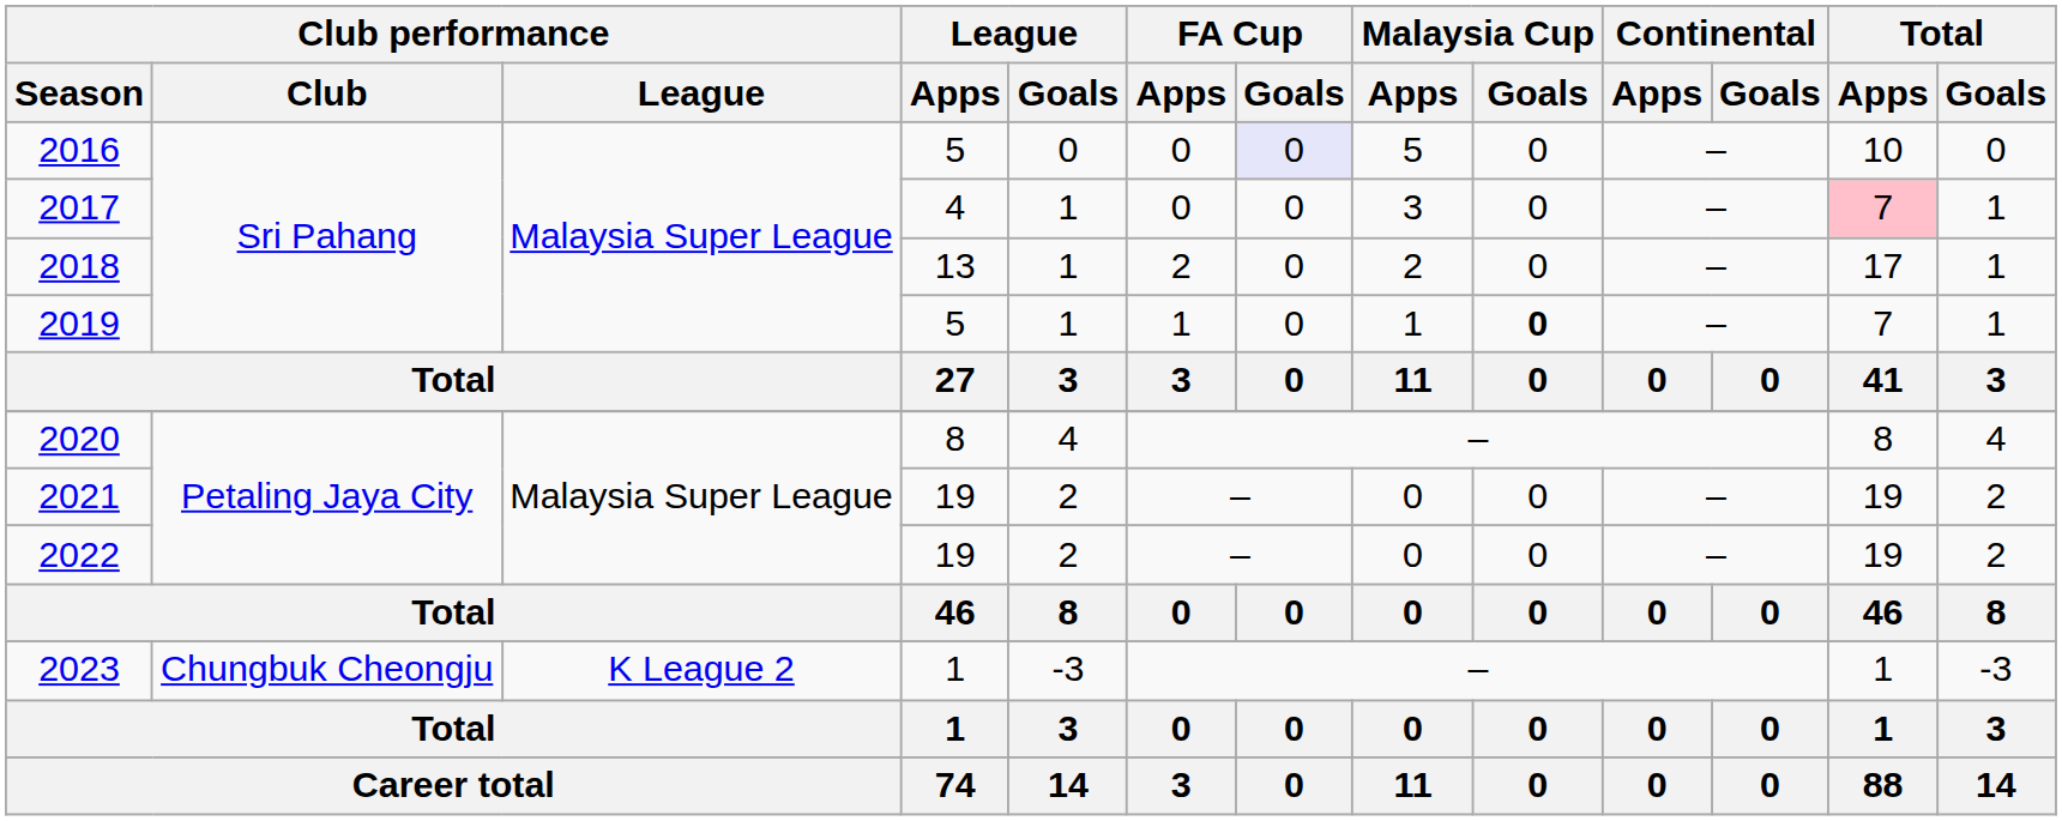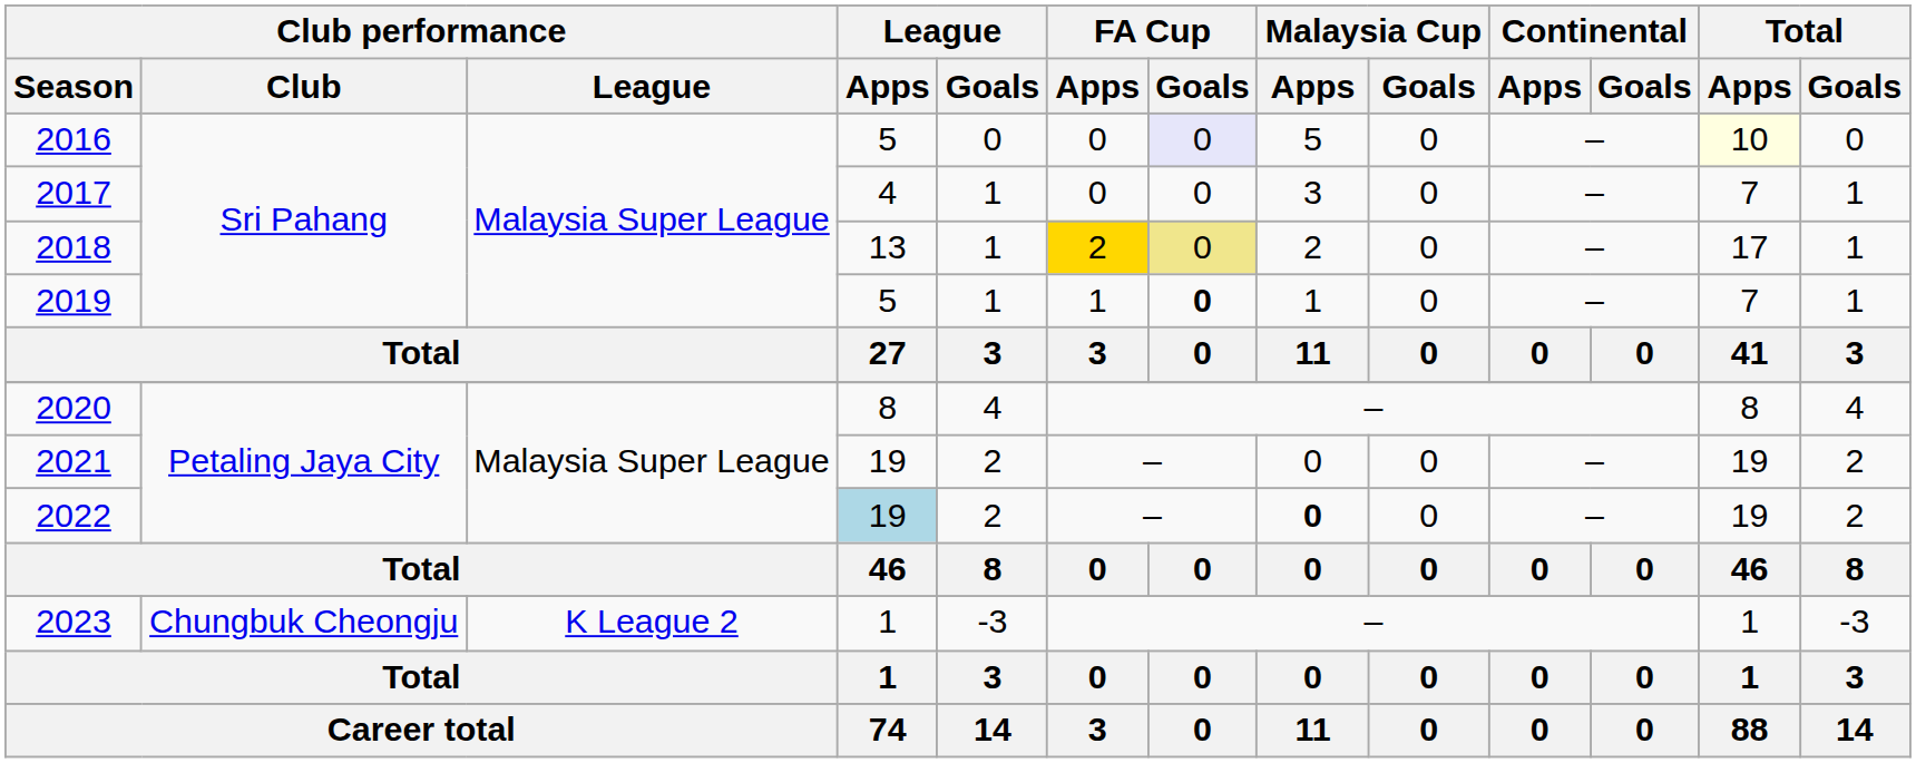2016 | Total / Apps: no background -> lightyellow background
2017 | Total / Apps: pink background -> no background
2018 | FA Cup / Apps: no background -> gold background
2018 | FA Cup / Goals: no background -> khaki background
2019 | FA Cup / Goals: normal -> bold
2019 | Malaysia Cup / Goals: bold -> normal
2022 | League / Apps: no background -> lightblue background
2022 | Malaysia Cup / Apps: normal -> bold
